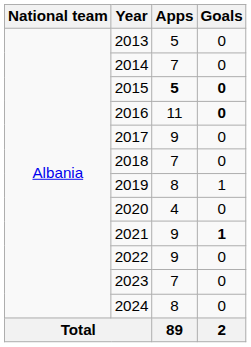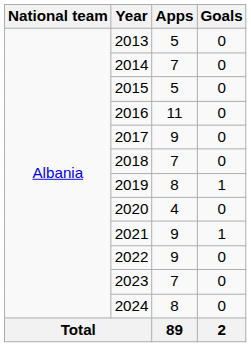2015 | Apps: bold -> normal
2015 | Goals: bold -> normal
2016 | Goals: bold -> normal
2021 | Goals: bold -> normal
